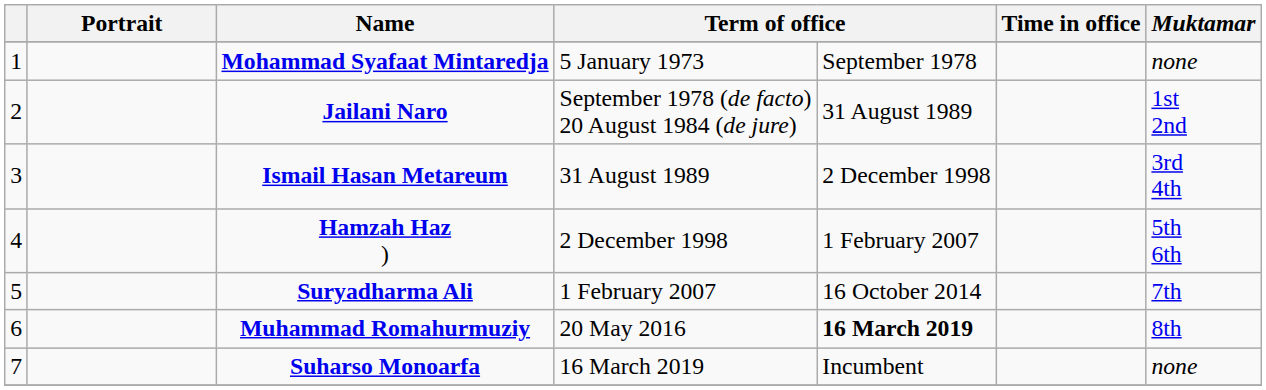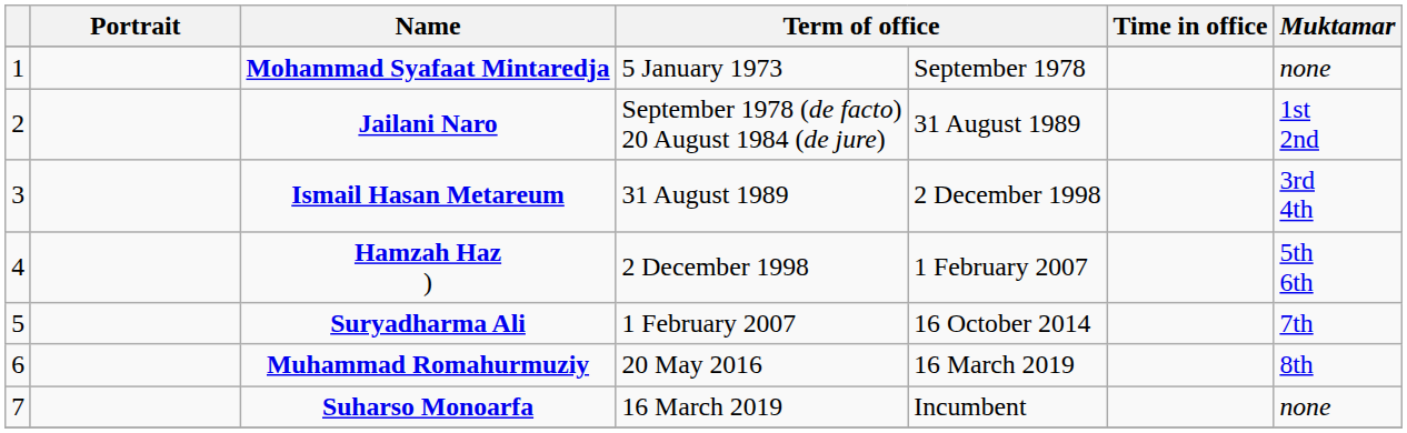Muhammad Romahurmuziy | column 5: bold -> normal
